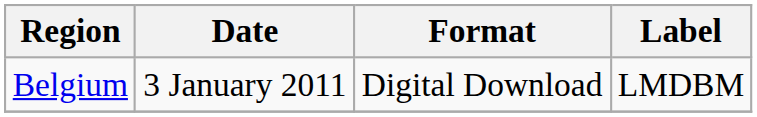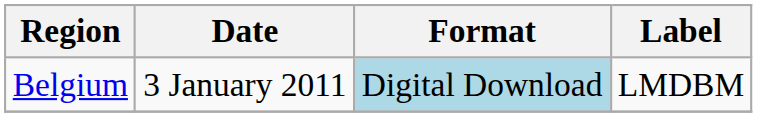Belgium | Format: no background -> lightblue background
